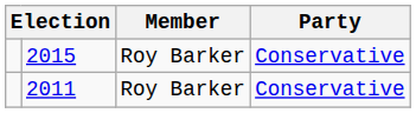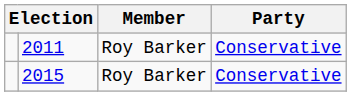rows swapped: 2011 <-> 2015
